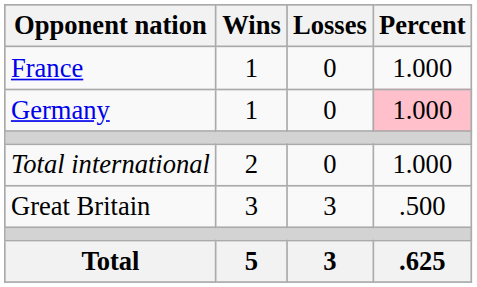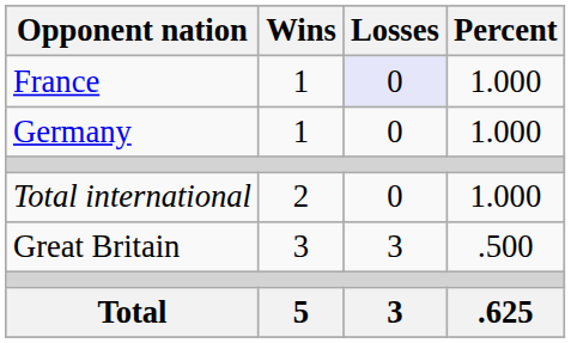France | Losses: no background -> lavender background
Germany | Percent: pink background -> no background
